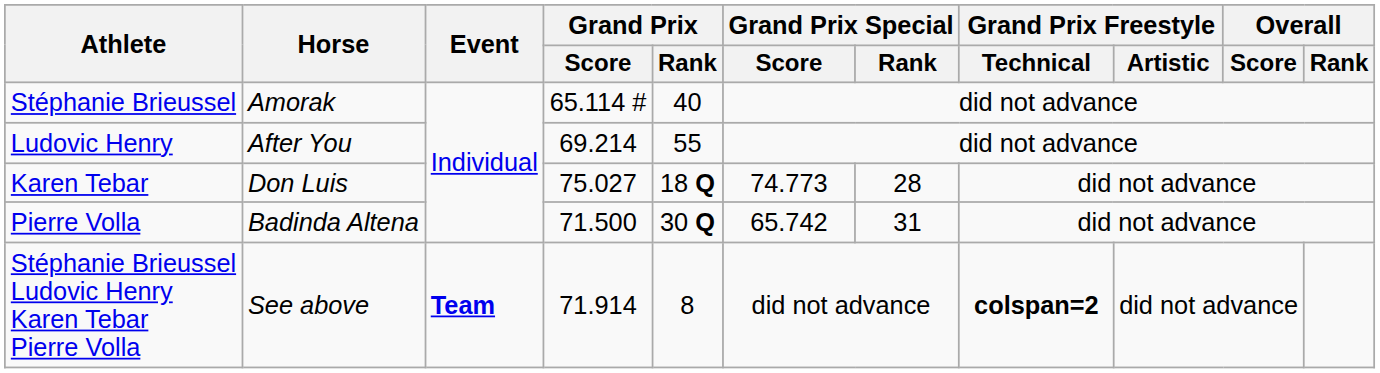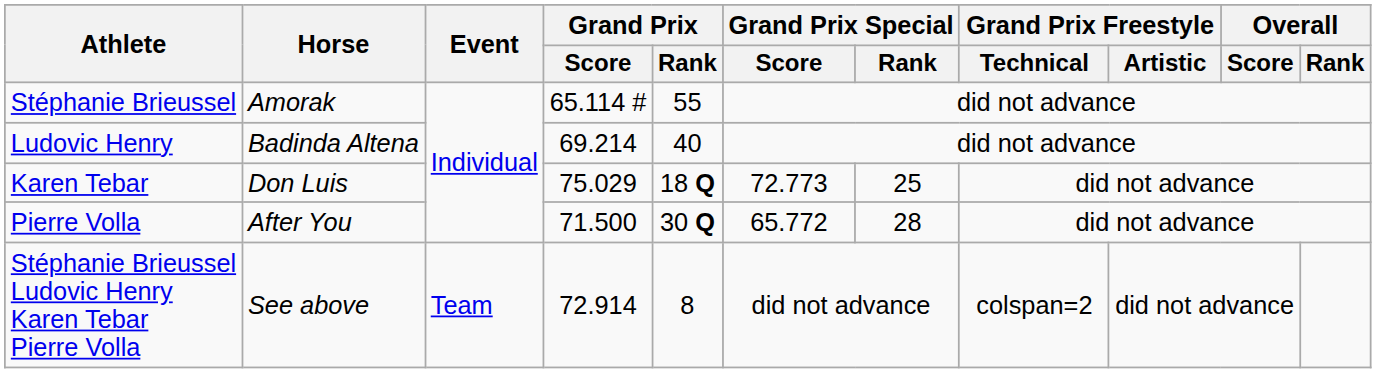Stéphanie Brieussel | Grand Prix / Rank: 40 -> 55
Ludovic Henry | Horse: After You -> Badinda Altena
Ludovic Henry | Grand Prix / Rank: 55 -> 40
Karen Tebar | Grand Prix / Score: 75.027 -> 75.029
Karen Tebar | Grand Prix Special / Score: 74.773 -> 72.773
Karen Tebar | Grand Prix Special / Rank: 28 -> 25
Pierre Volla | Horse: Badinda Altena -> After You
Pierre Volla | Grand Prix Special / Score: 65.742 -> 65.772
Pierre Volla | Grand Prix Special / Rank: 31 -> 28
Stéphanie Brieussel Ludovic Henry Karen Tebar Pierre Volla | Event: bold -> normal
Stéphanie Brieussel Ludovic Henry Karen Tebar Pierre Volla | Grand Prix / Score: 71.914 -> 72.914
Stéphanie Brieussel Ludovic Henry Karen Tebar Pierre Volla | Grand Prix Freestyle / Technical: bold -> normal
